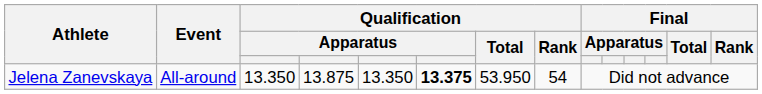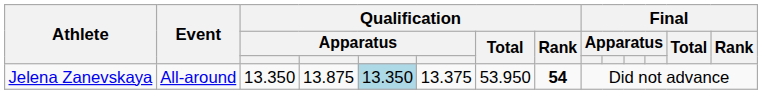row 4 | column 5: no background -> lightblue background
row 4 | column 6: bold -> normal
row 4 | Qualification / Rank: normal -> bold
